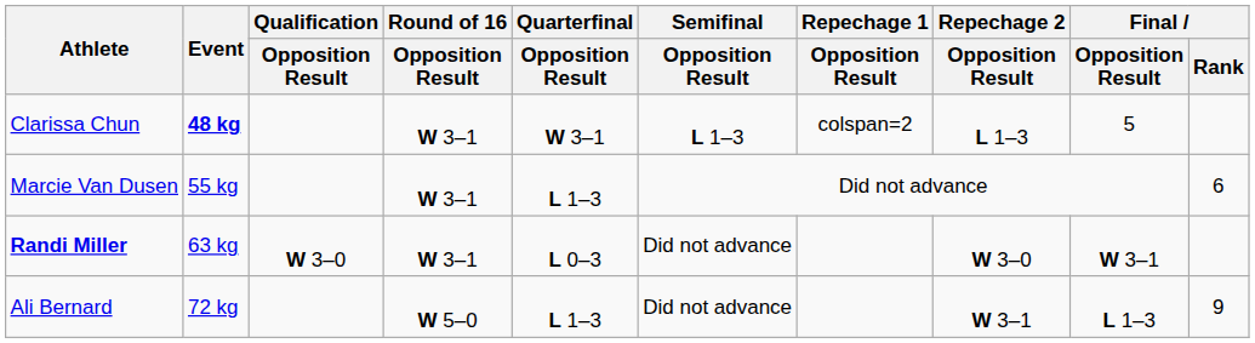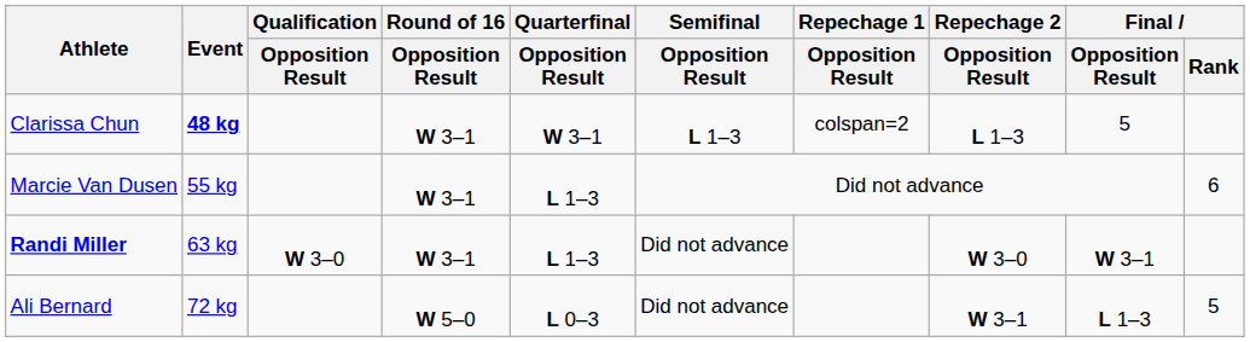Randi Miller | Quarterfinal / Opposition Result: L 0–3 -> L 1–3
Ali Bernard | Quarterfinal / Opposition Result: L 1–3 -> L 0–3
Ali Bernard | Final / Rank: 9 -> 5
